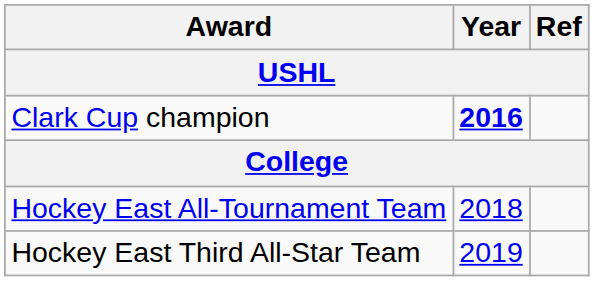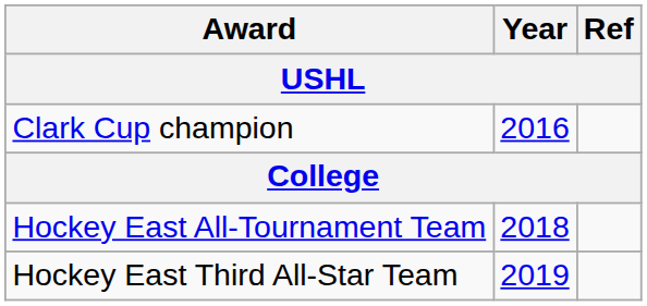Clark Cup champion | Year: bold -> normal
